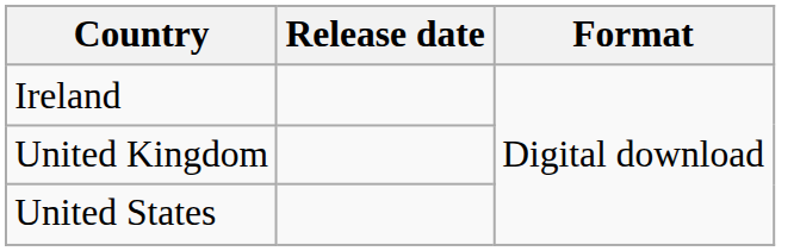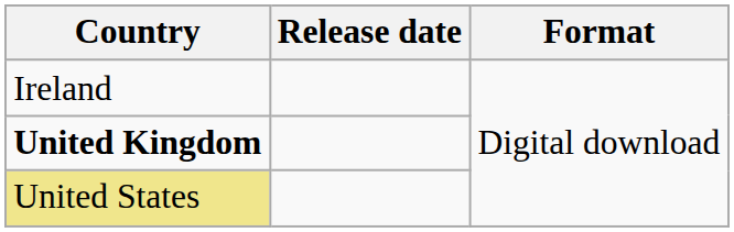United Kingdom | Country: normal -> bold
United States | Country: no background -> khaki background
